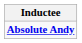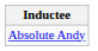row 2 | column 1: bold -> normal
